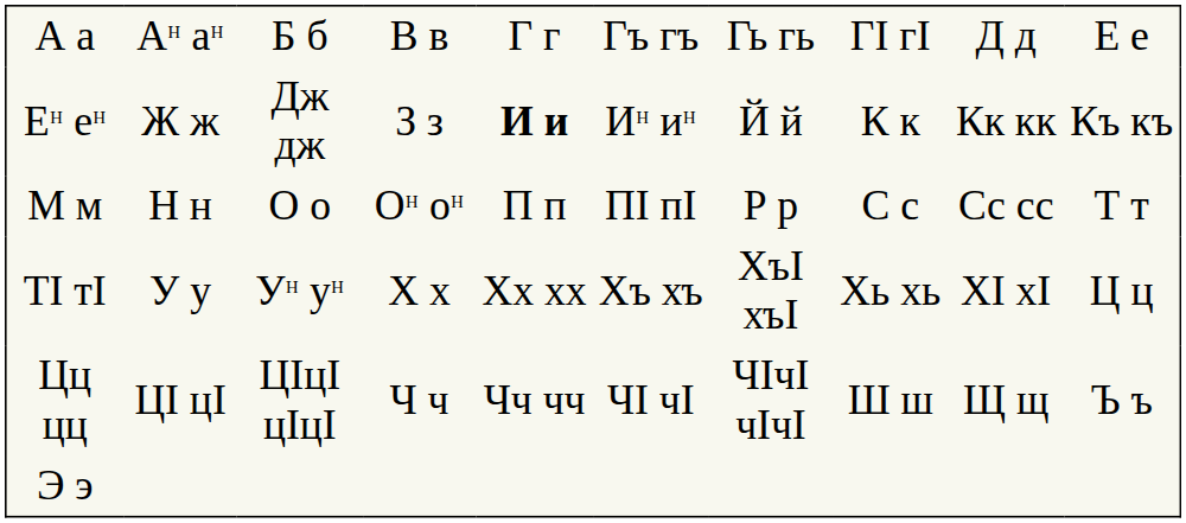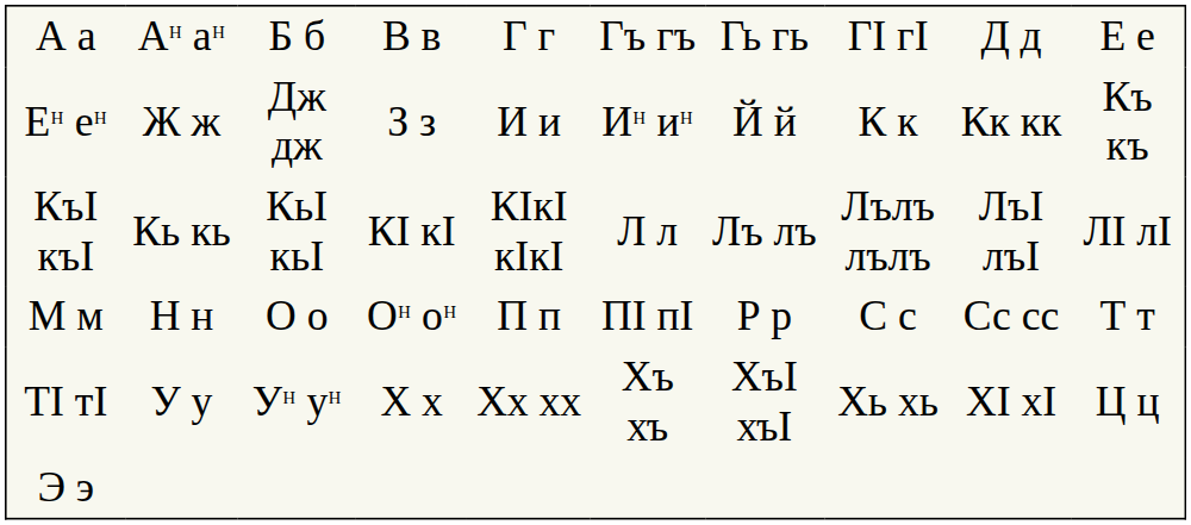Еᵸ еᵸ | column 5: bold -> normal
+ row: КъӀ къӀ | Кь кь | КьӀ кьӀ | КӀ кӀ | КӀкӀ кӀкӀ | Л л | Лъ лъ | Лълъ лълъ | ЛъӀ лъӀ | ЛӀ лӀ
- row: Цц цц | ЦӀ цӀ | ЦӀцӀ цӀцӀ | Ч ч | Чч чч | ЧӀ чӀ | ЧӀчӀ чӀчӀ | Ш ш | Щ щ | Ъ ъ
